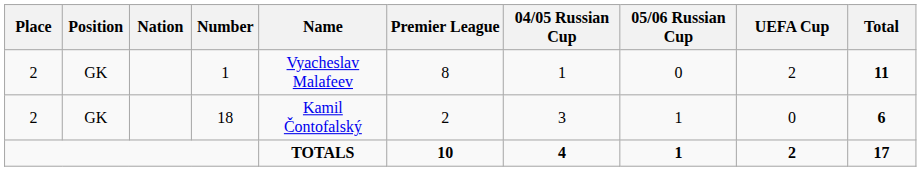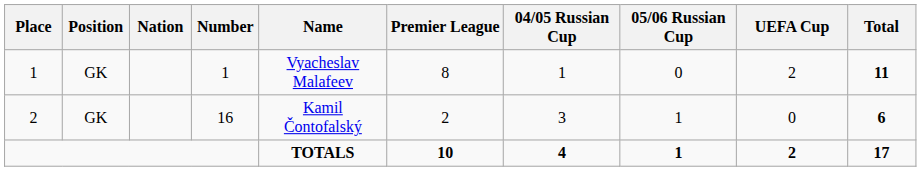row 2 | Place: 2 -> 1
row 3 | Number: 18 -> 16
